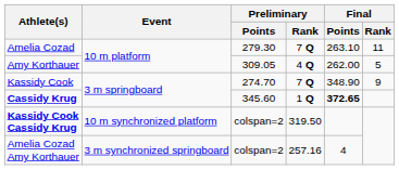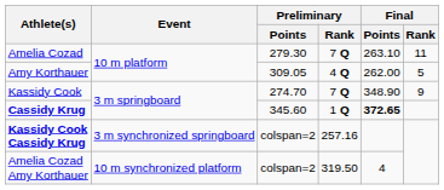Kassidy Cook Cassidy Krug | Event: 10 m synchronized platform -> 3 m synchronized springboard
Kassidy Cook Cassidy Krug | Preliminary / Rank: 319.50 -> 257.16
Amelia Cozad Amy Korthauer | Event: 3 m synchronized springboard -> 10 m synchronized platform
Amelia Cozad Amy Korthauer | Preliminary / Rank: 257.16 -> 319.50
